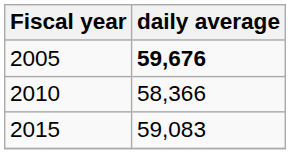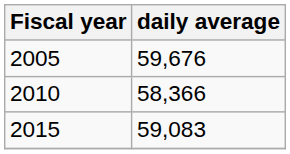2005 | daily average: bold -> normal
